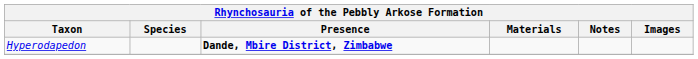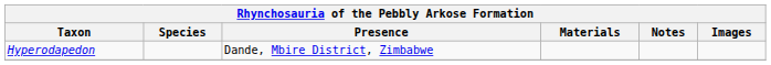Hyperodapedon | Presence: bold -> normal
